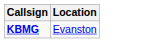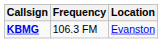+ column: Frequency | 106.3 FM
